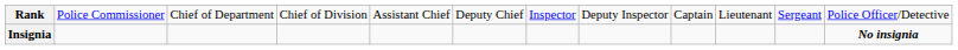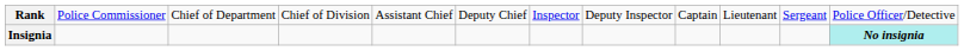Insignia | column 12: no background -> paleturquoise background
